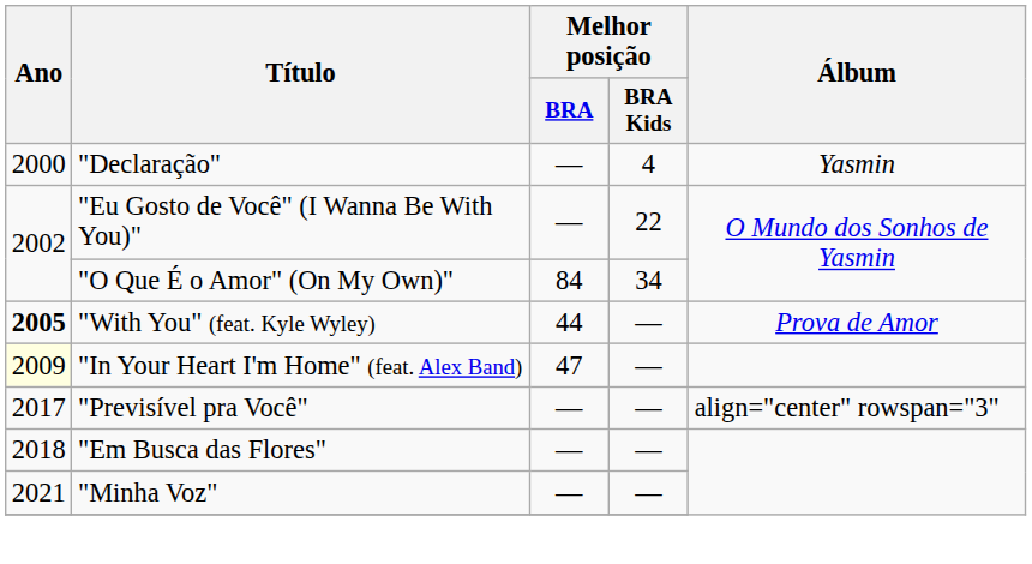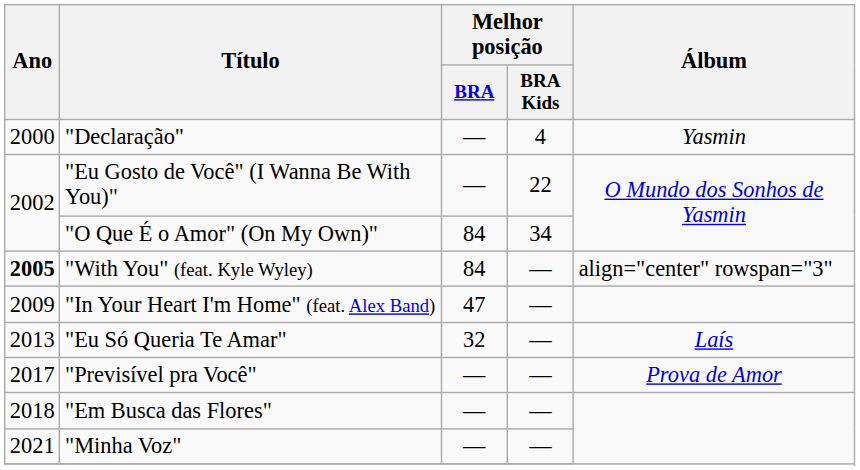"With You" (feat. Kyle Wyley) | Melhor posição / BRA: 44 -> 84
"With You" (feat. Kyle Wyley) | Álbum: Prova de Amor -> align="center" rowspan="3"
"In Your Heart I'm Home" (feat. Alex Band) | Ano: lightyellow background -> no background
+ row: 2013 | "Eu Só Queria Te Amar" | 32 | — | Laís
"Previsível pra Você" | Álbum: align="center" rowspan="3" -> Prova de Amor
